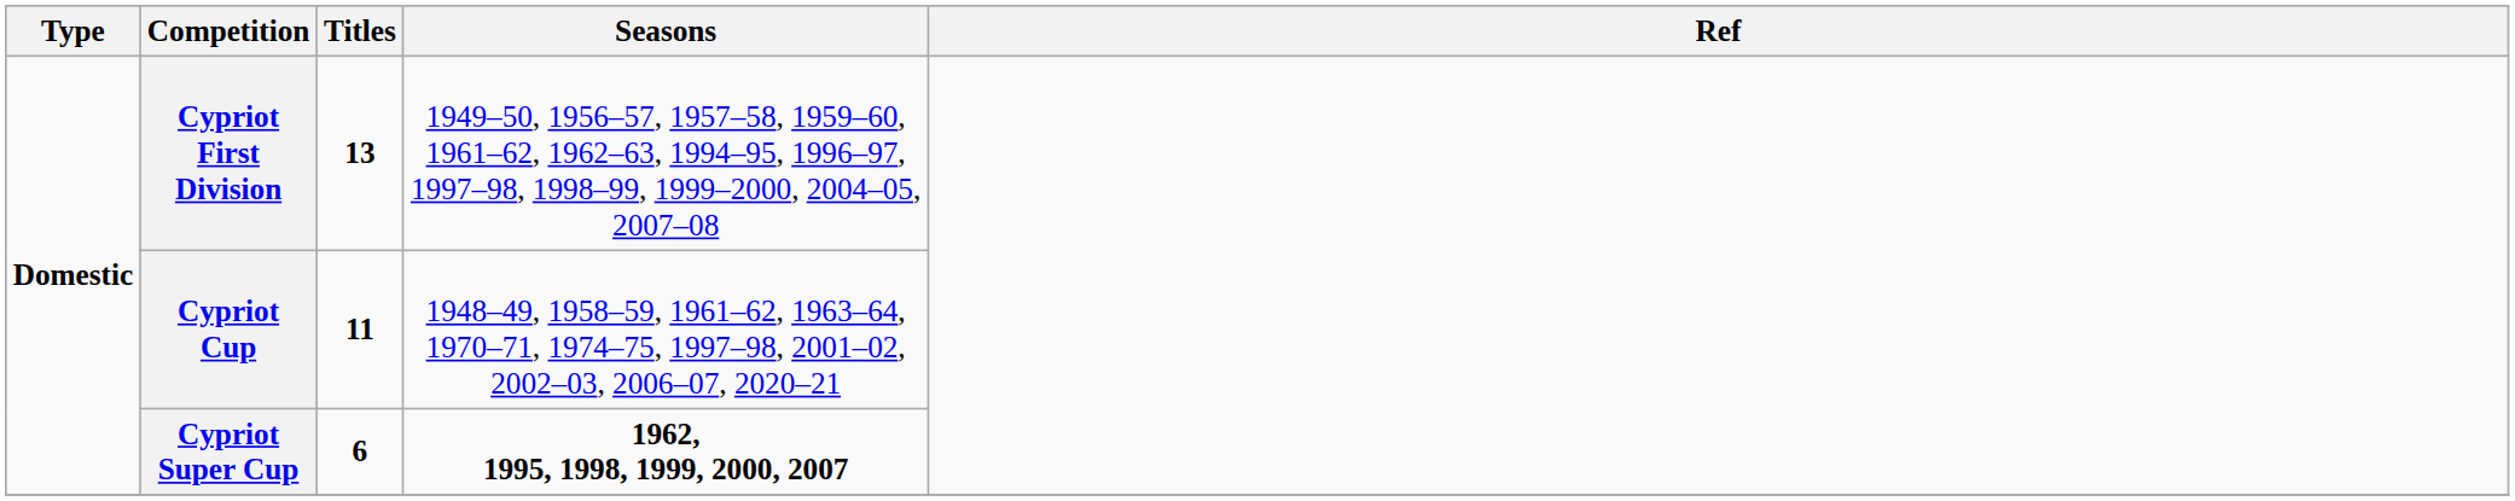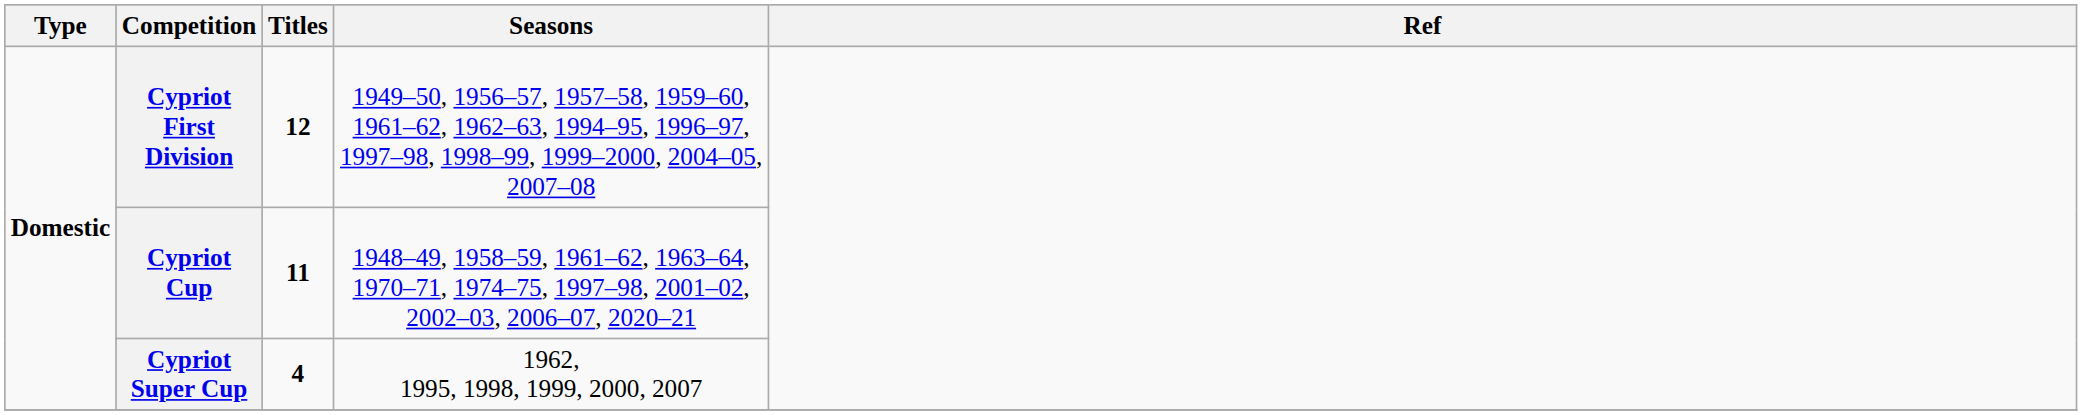Cypriot First Division | Titles: 13 -> 12
Cypriot Super Cup | Titles: 6 -> 4
Cypriot Super Cup | Seasons: bold -> normal
